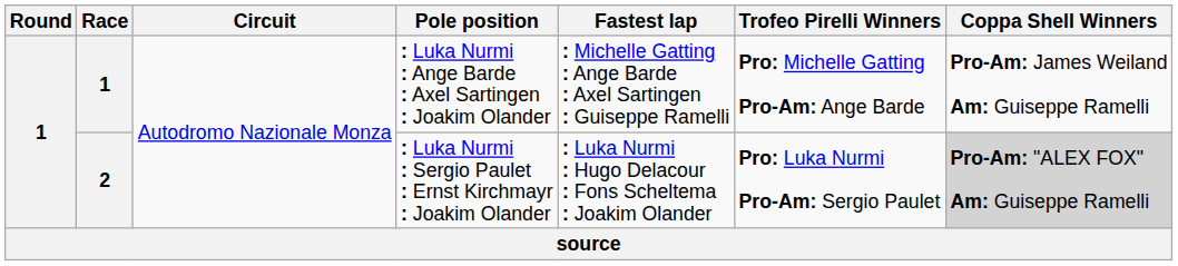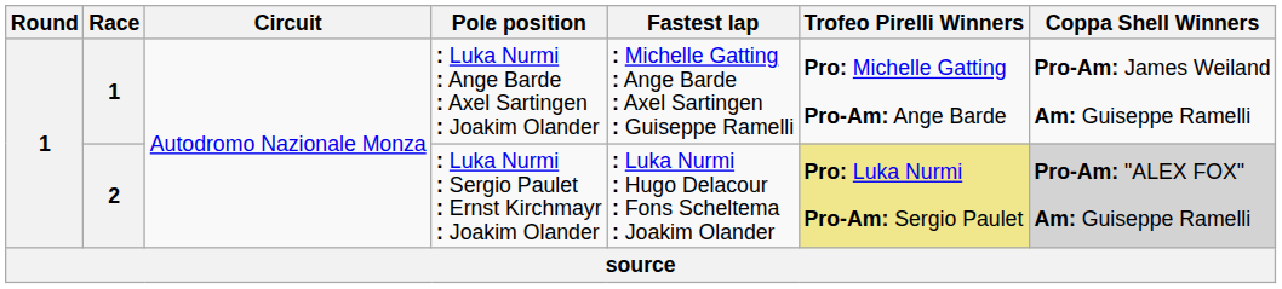2 | Trofeo Pirelli Winners: no background -> khaki background
